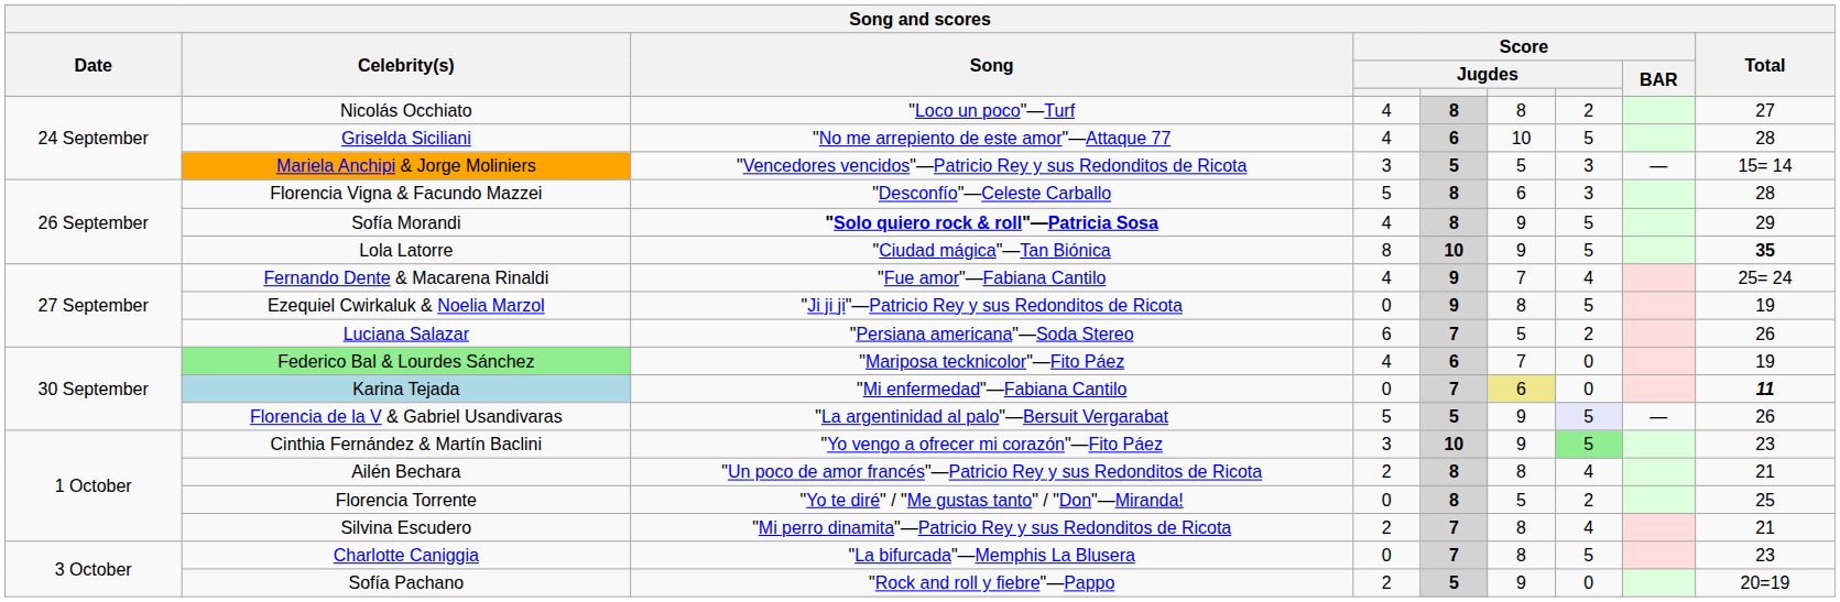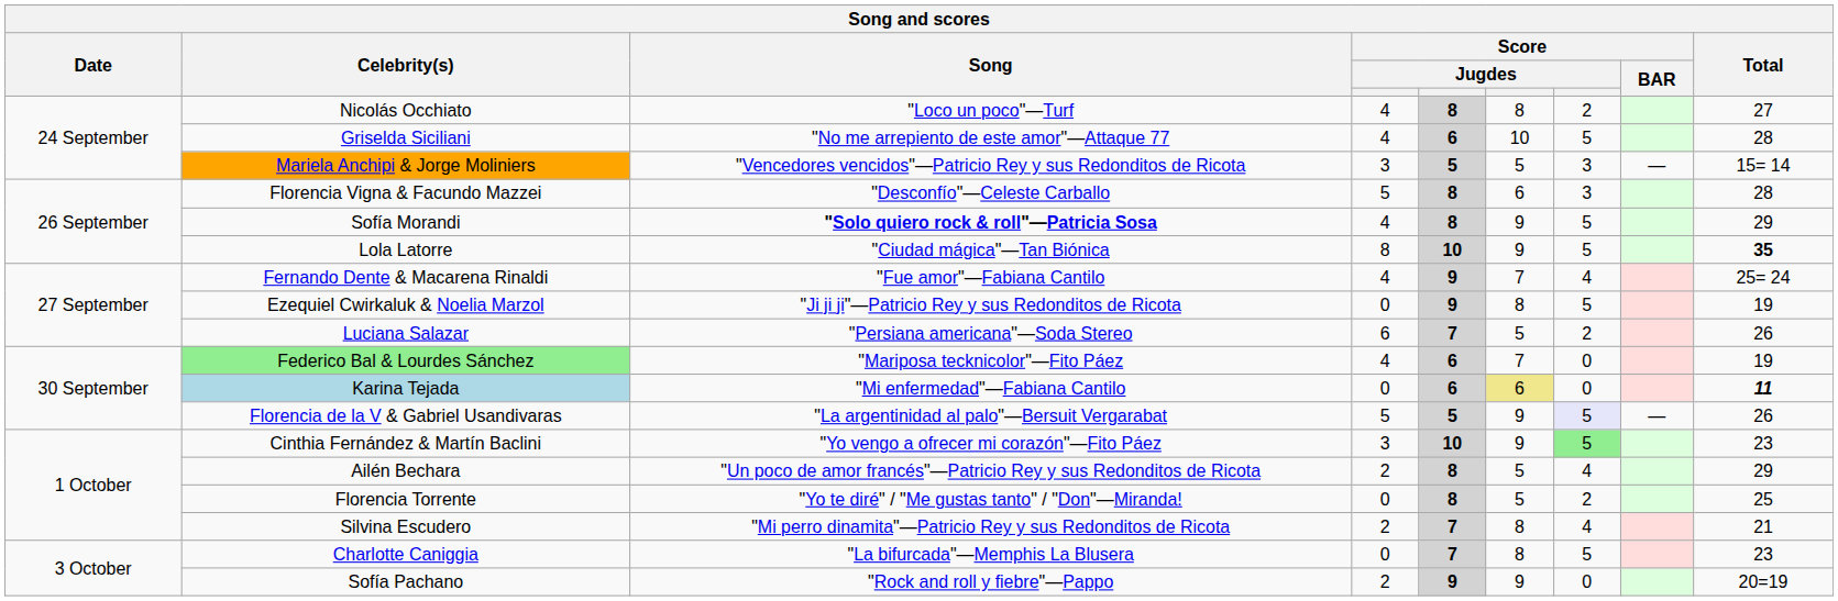Karina Tejada | column 5: 7 -> 6
Ailén Bechara | column 6: 8 -> 5
Ailén Bechara | Total: 21 -> 29
Sofía Pachano | column 5: 5 -> 9
